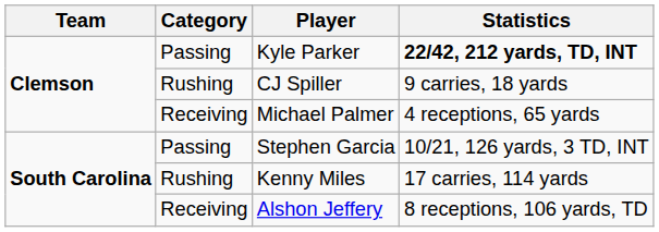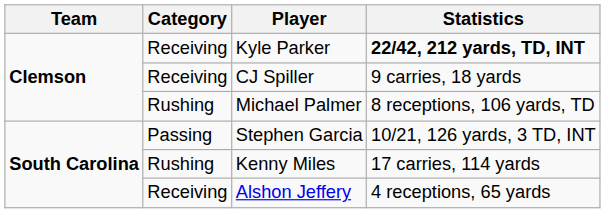Kyle Parker | Category: Passing -> Receiving
CJ Spiller | Category: Rushing -> Receiving
Michael Palmer | Category: Receiving -> Rushing
Michael Palmer | Statistics: 4 receptions, 65 yards -> 8 receptions, 106 yards, TD
Alshon Jeffery | Statistics: 8 receptions, 106 yards, TD -> 4 receptions, 65 yards
